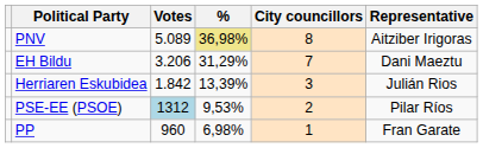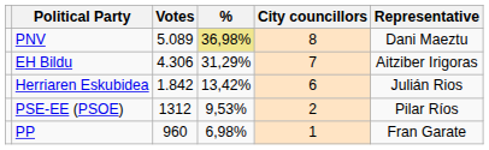PNV | Representative: Aitziber Irigoras -> Dani Maeztu
EH Bildu | Votes: 3.206 -> 4.306
EH Bildu | Representative: Dani Maeztu -> Aitziber Irigoras
Herriaren Eskubidea | %: 13,39% -> 13,42%
Herriaren Eskubidea | City councillors: 3 -> 6
PSE-EE (PSOE) | Votes: lightblue background -> no background
